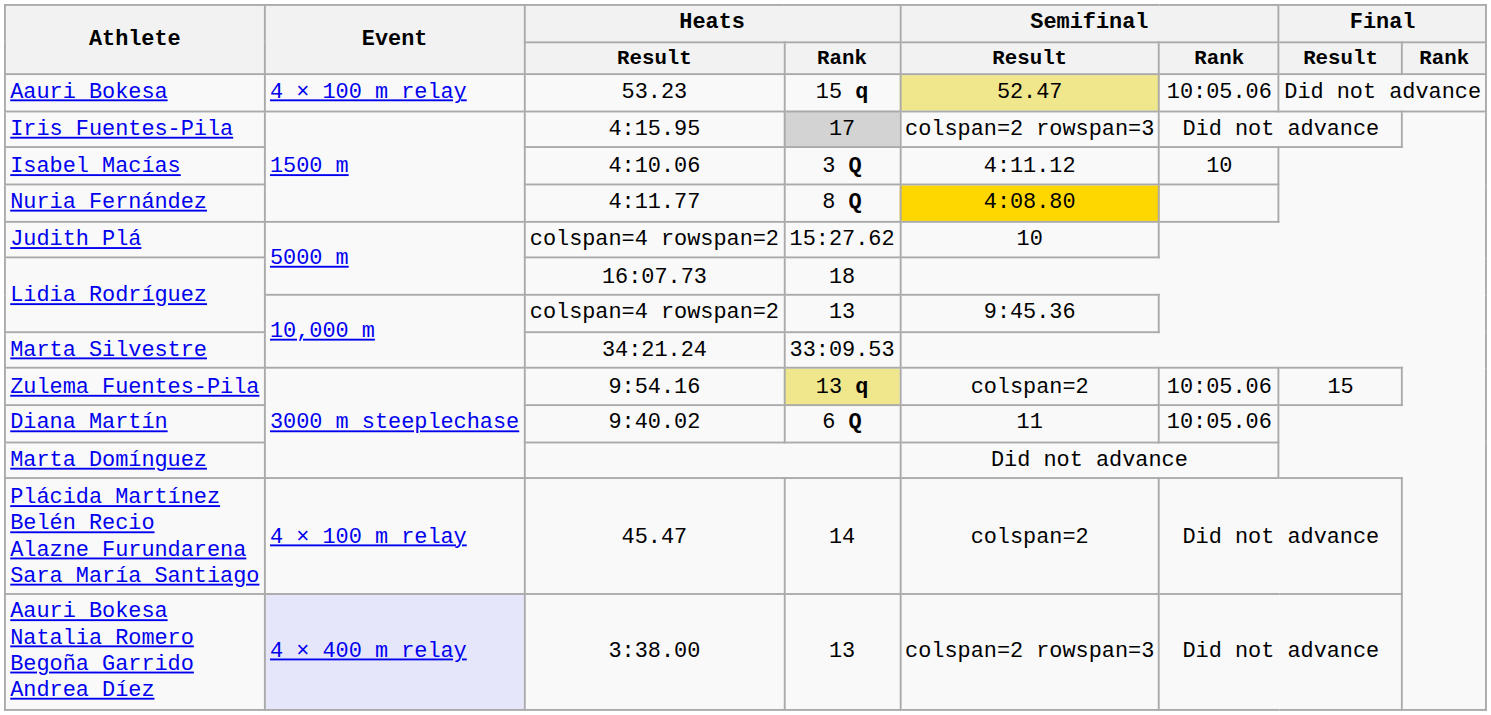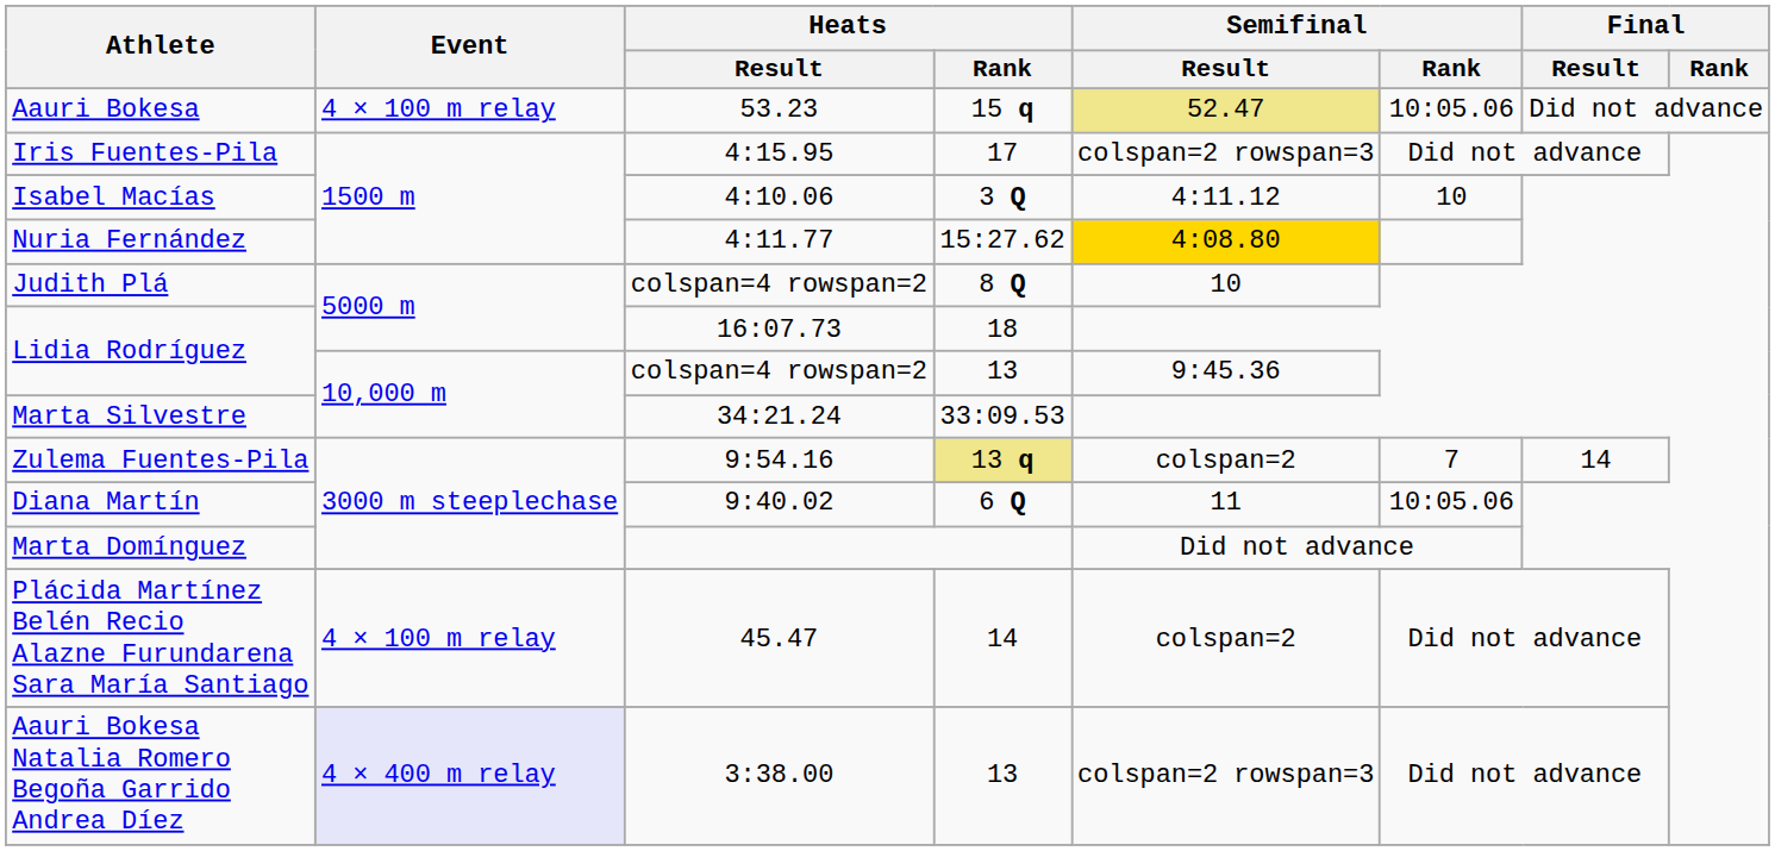Iris Fuentes-Pila | Heats / Rank: lightgrey background -> no background
Nuria Fernández | Heats / Rank: 8 Q -> 15:27.62
Judith Plá | Heats / Rank: 15:27.62 -> 8 Q
Zulema Fuentes-Pila | Semifinal / Rank: 10:05.06 -> 7
Zulema Fuentes-Pila | Final / Result: 15 -> 14
